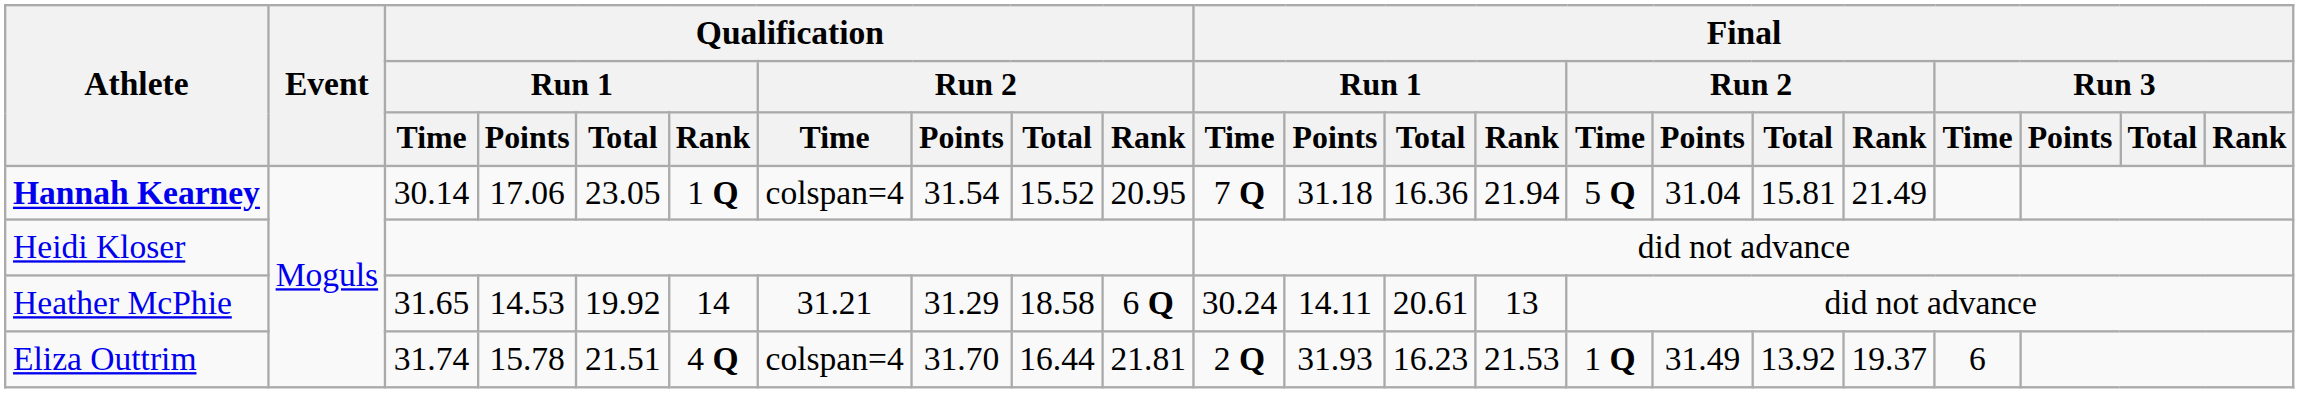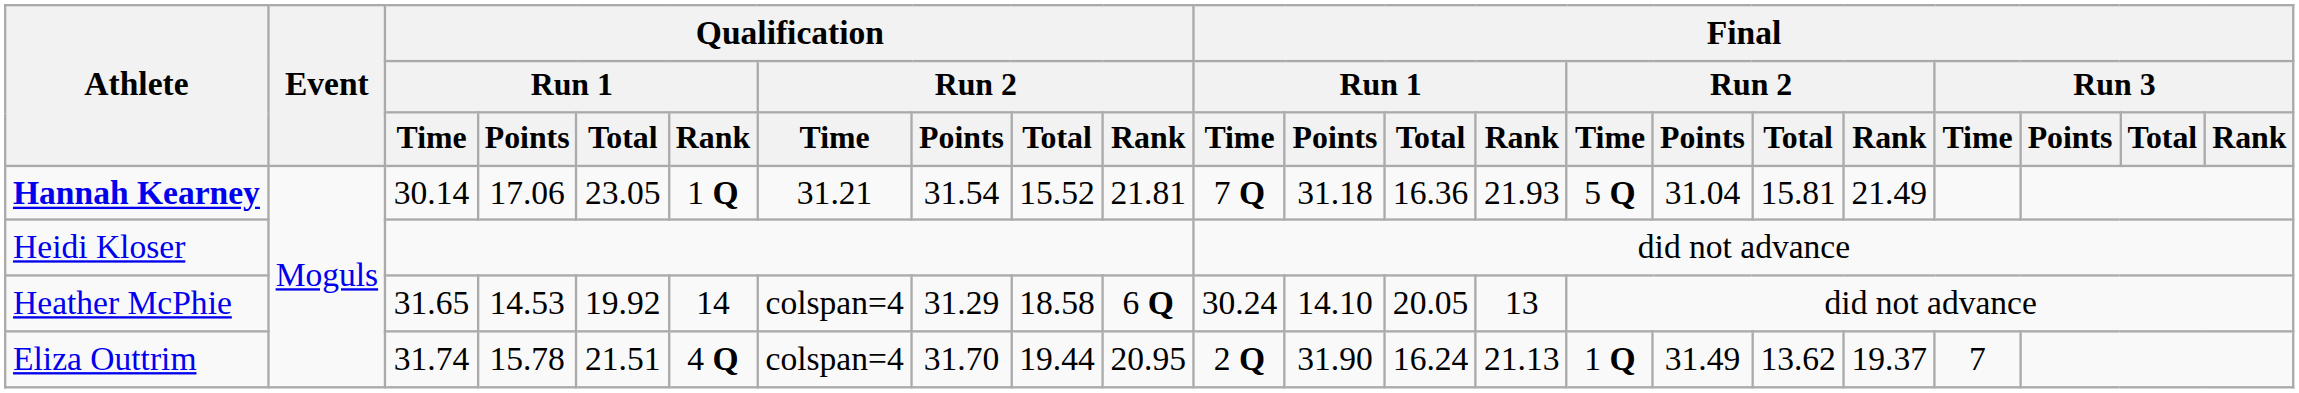Hannah Kearney | Qualification / Run 2 / Time: colspan=4 -> 31.21
Hannah Kearney | Qualification / Run 2 / Rank: 20.95 -> 21.81
Hannah Kearney | Final / Run 1 / Rank: 21.94 -> 21.93
Heather McPhie | Qualification / Run 2 / Time: 31.21 -> colspan=4
Heather McPhie | Final / Run 1 / Points: 14.11 -> 14.10
Heather McPhie | Final / Run 1 / Total: 20.61 -> 20.05
Eliza Outtrim | Qualification / Run 2 / Total: 16.44 -> 19.44
Eliza Outtrim | Qualification / Run 2 / Rank: 21.81 -> 20.95
Eliza Outtrim | Final / Run 1 / Points: 31.93 -> 31.90
Eliza Outtrim | Final / Run 1 / Total: 16.23 -> 16.24
Eliza Outtrim | Final / Run 1 / Rank: 21.53 -> 21.13
Eliza Outtrim | Final / Run 2 / Total: 13.92 -> 13.62
Eliza Outtrim | Final / Run 3 / Time: 6 -> 7
